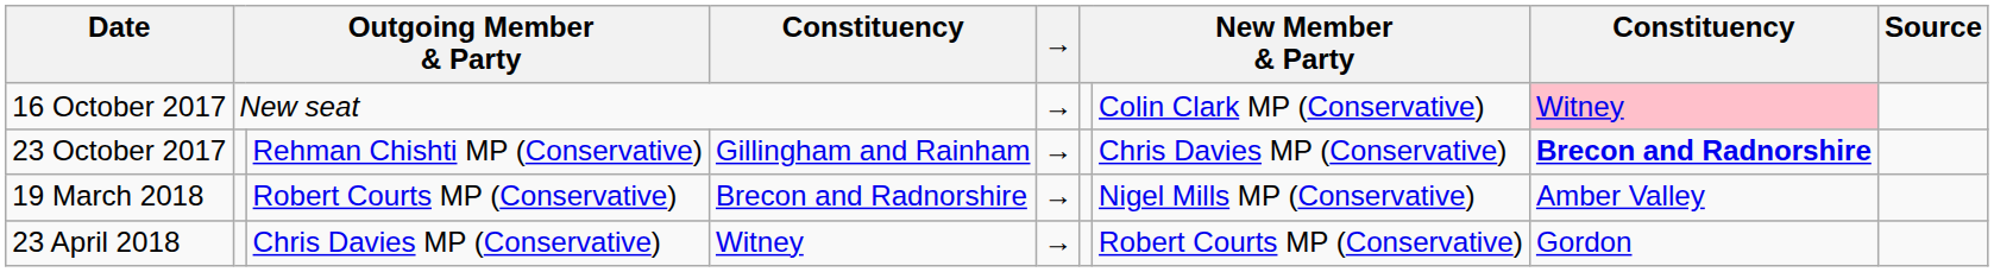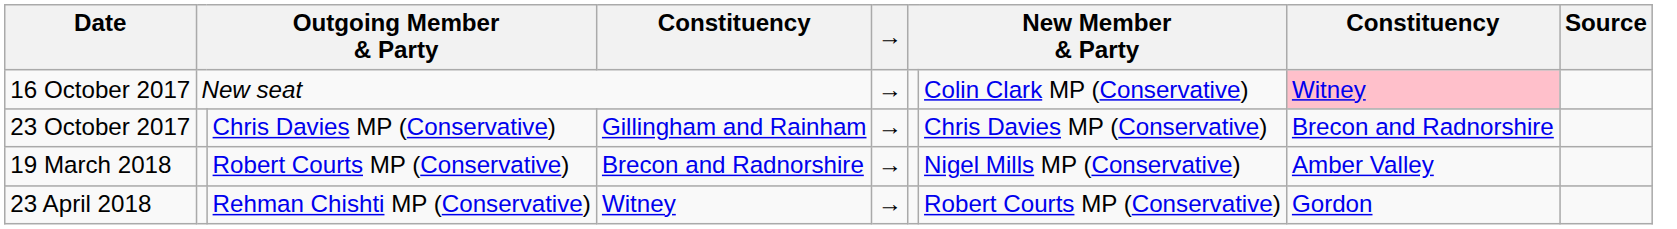23 October 2017 | column 3: Rehman Chishti MP (Conservative) -> Chris Davies MP (Conservative)
23 October 2017 | column 8: bold -> normal
23 April 2018 | column 3: Chris Davies MP (Conservative) -> Rehman Chishti MP (Conservative)
